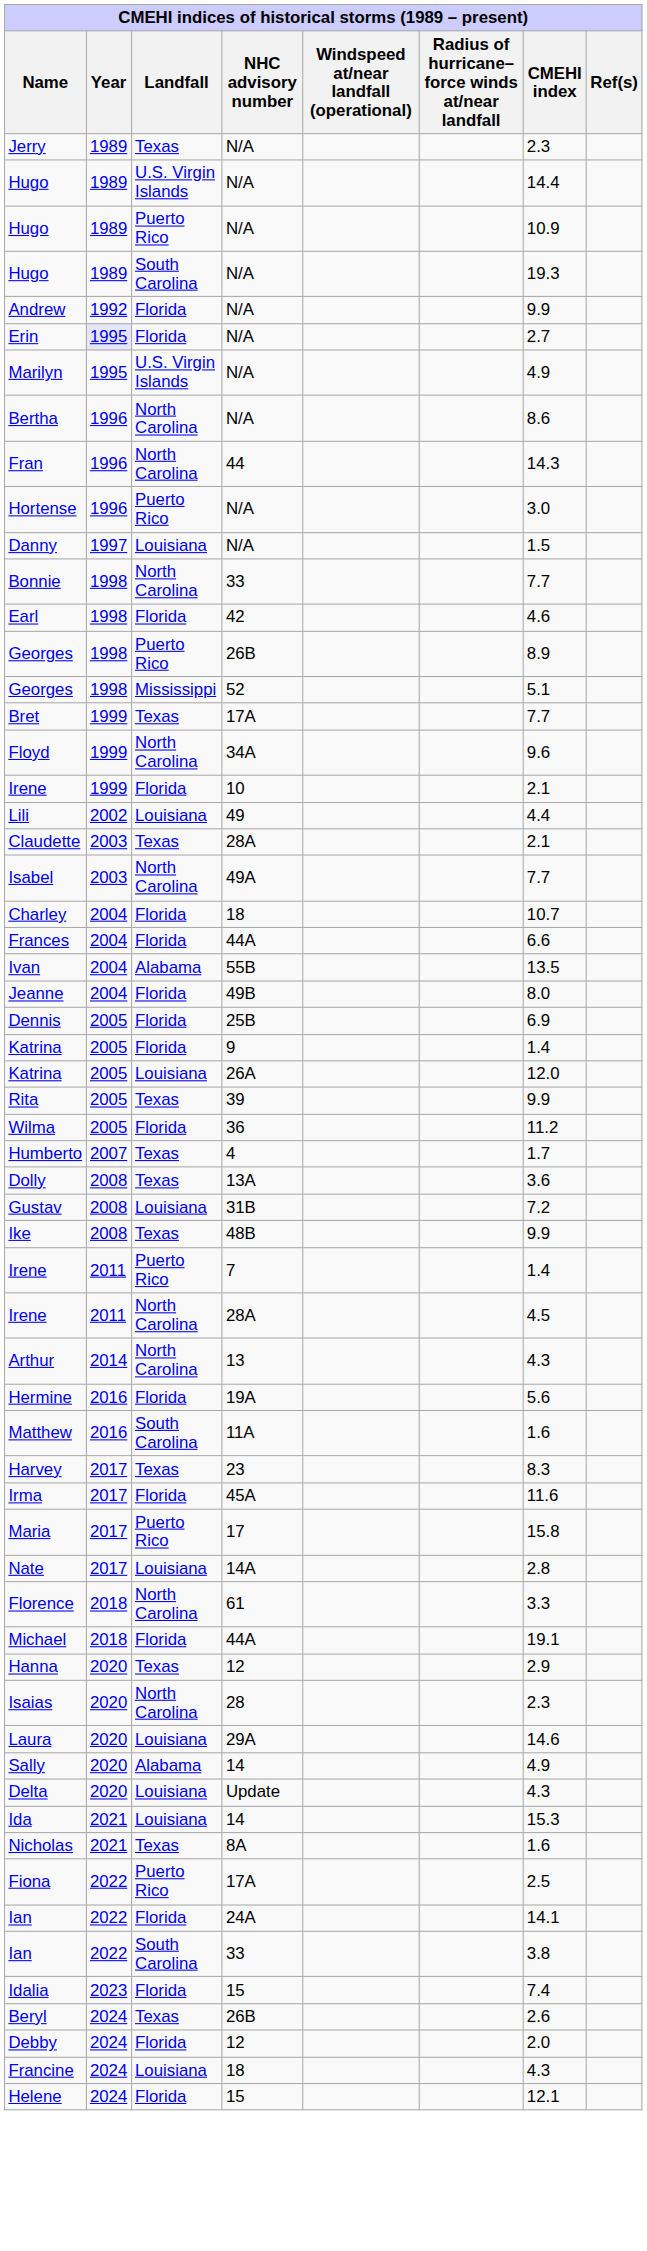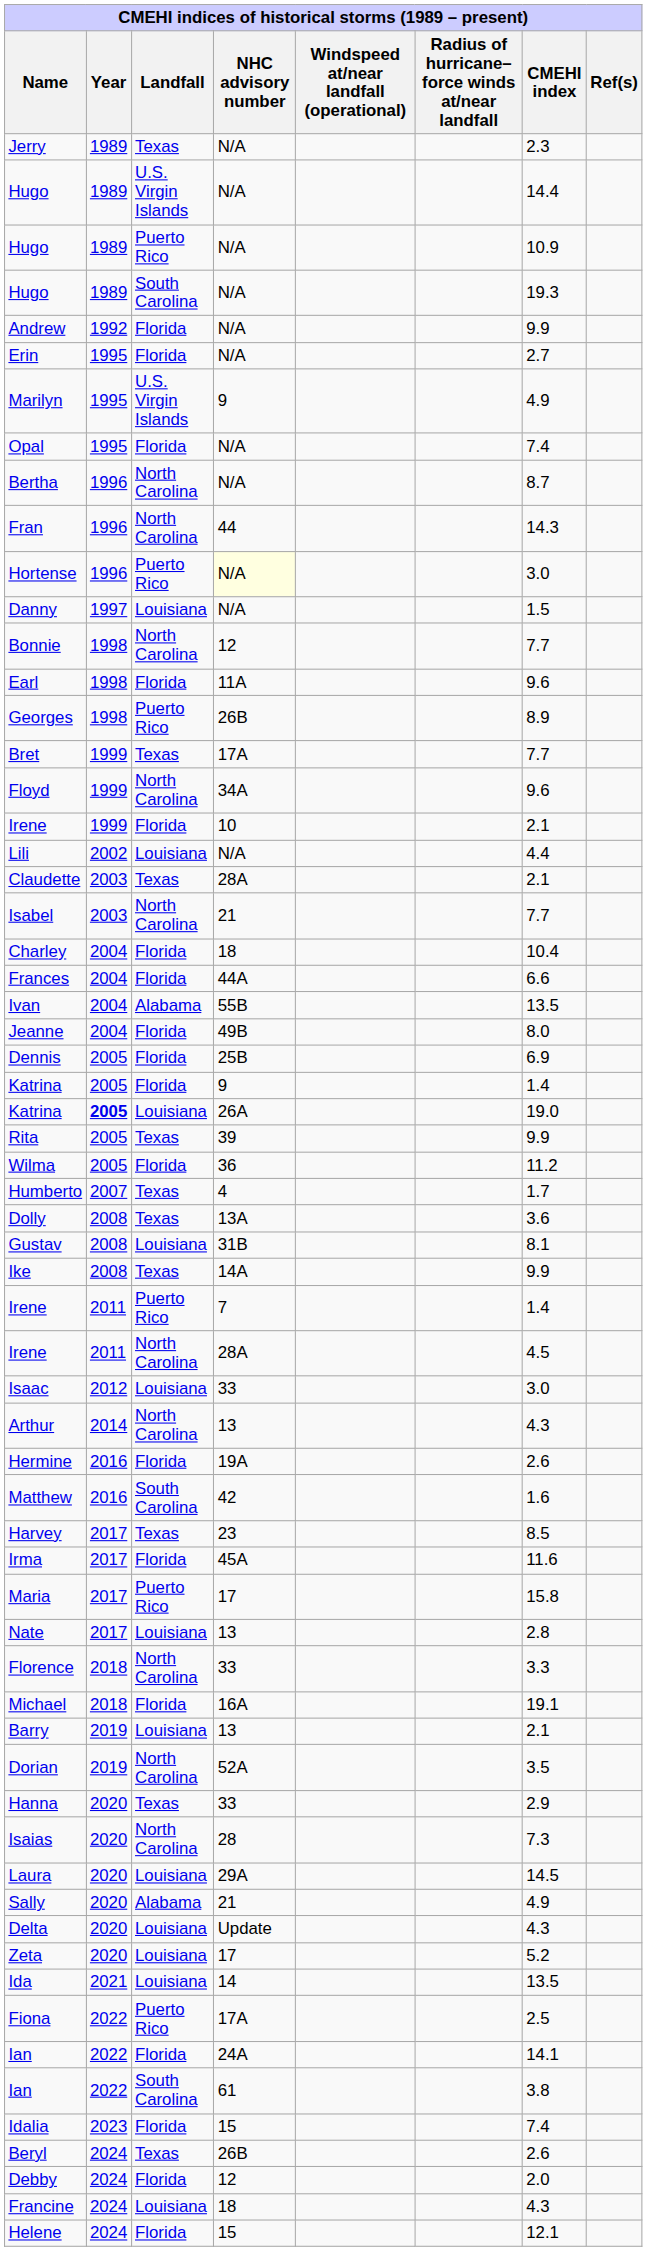Erin | Year: lavender background -> no background
Marilyn | NHC advisory number: N/A -> 9
+ row: Opal | 1995 | Florida | N/A | 7.4
Bertha | CMEHI index: 8.6 -> 8.7
Hortense | NHC advisory number: no background -> lightyellow background
Bonnie | NHC advisory number: 33 -> 12
Earl | NHC advisory number: 42 -> 11A
Earl | CMEHI index: 4.6 -> 9.6
- row: Georges | 1998 | Mississippi | 52 | 5.1
Lili | NHC advisory number: 49 -> N/A
Isabel | NHC advisory number: 49A -> 21
Charley | CMEHI index: 10.7 -> 10.4
Katrina / Louisiana | Year: normal -> bold
Katrina / Louisiana | CMEHI index: 12.0 -> 19.0
Gustav | CMEHI index: 7.2 -> 8.1
Ike | NHC advisory number: 48B -> 14A
+ row: Isaac | 2012 | Louisiana | 33 | 3.0
Hermine | CMEHI index: 5.6 -> 2.6
Matthew | NHC advisory number: 11A -> 42
Harvey | CMEHI index: 8.3 -> 8.5
Nate | NHC advisory number: 14A -> 13
Florence | NHC advisory number: 61 -> 33
Michael | NHC advisory number: 44A -> 16A
+ row: Barry | 2019 | Louisiana | 13 | 2.1
+ row: Dorian | 2019 | North Carolina | 52A | 3.5
Hanna | NHC advisory number: 12 -> 33
Isaias | CMEHI index: 2.3 -> 7.3
Laura | CMEHI index: 14.6 -> 14.5
Sally | NHC advisory number: 14 -> 21
+ row: Zeta | 2020 | Louisiana | 17 | 5.2
Ida | CMEHI index: 15.3 -> 13.5
- row: Nicholas | 2021 | Texas | 8A | 1.6
Ian / South Carolina | NHC advisory number: 33 -> 61
